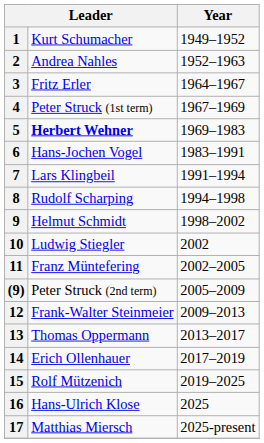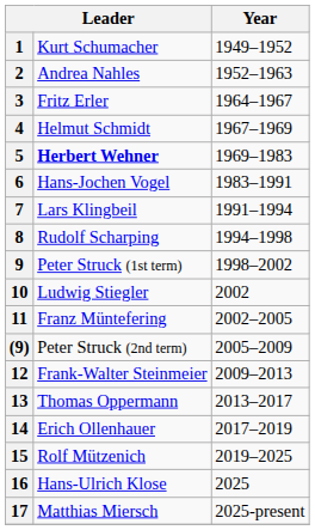4 | column 2: Peter Struck (1st term) -> Helmut Schmidt
9 | column 2: Helmut Schmidt -> Peter Struck (1st term)
